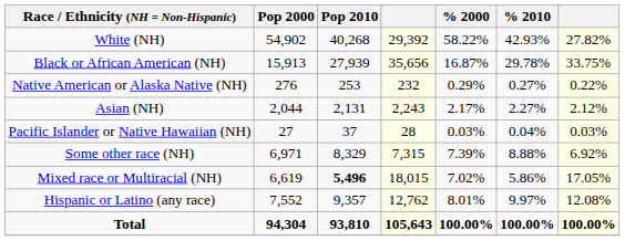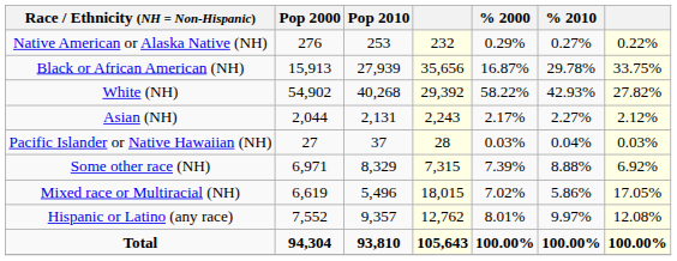rows swapped: White (NH) <-> Native American or Alaska Native (NH)
Mixed race or Multiracial (NH) | Pop 2010: bold -> normal
